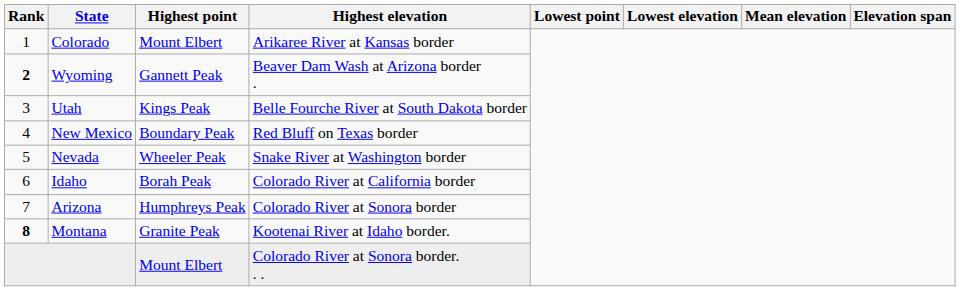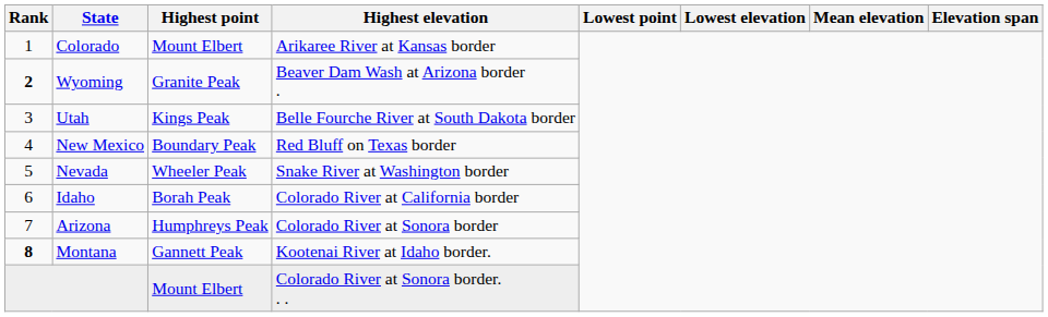Wyoming | Highest point: Gannett Peak -> Granite Peak
Montana | Highest point: Granite Peak -> Gannett Peak
